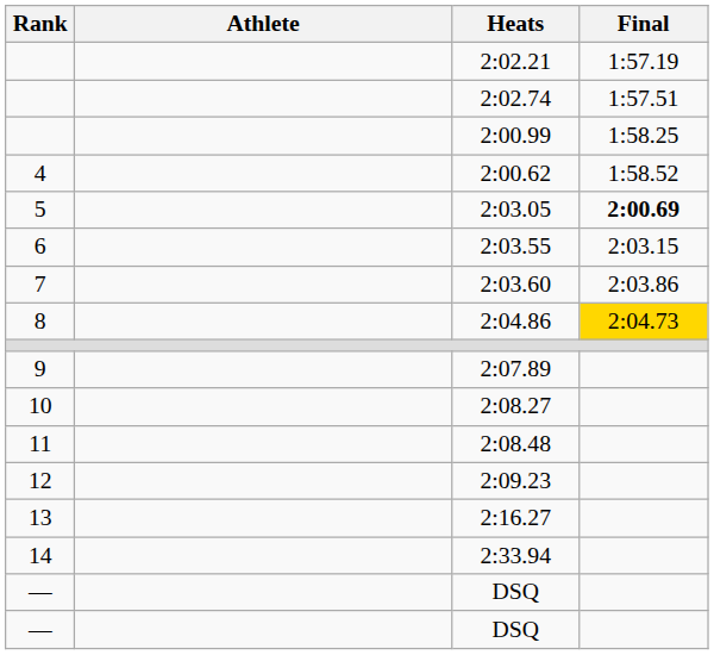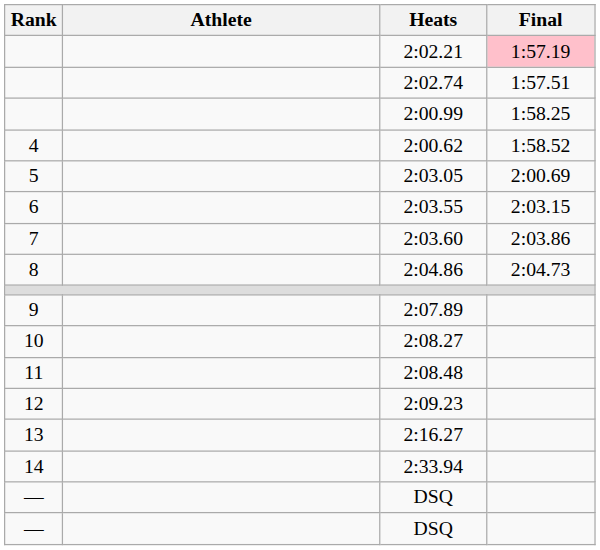2:02.21 | Final: no background -> pink background
2:03.05 | Final: bold -> normal
2:04.86 | Final: gold background -> no background
